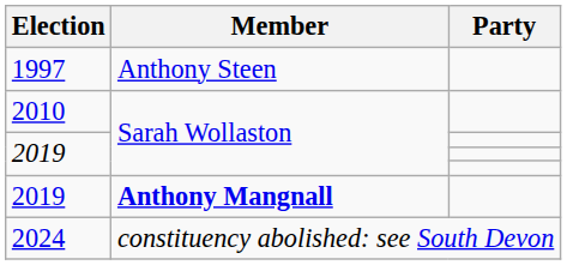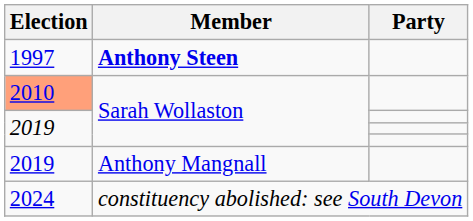1997 | Member: normal -> bold
2010 | Election: no background -> lightsalmon background
2019 / Anthony Mangnall | Member: bold -> normal
